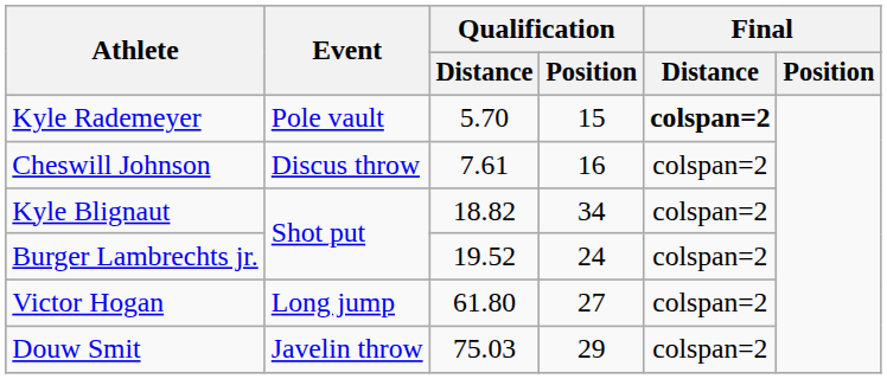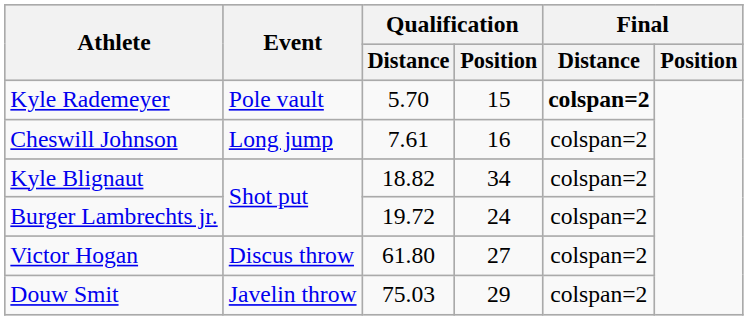Cheswill Johnson | Event: Discus throw -> Long jump
Burger Lambrechts jr. | Qualification / Distance: 19.52 -> 19.72
Victor Hogan | Event: Long jump -> Discus throw
